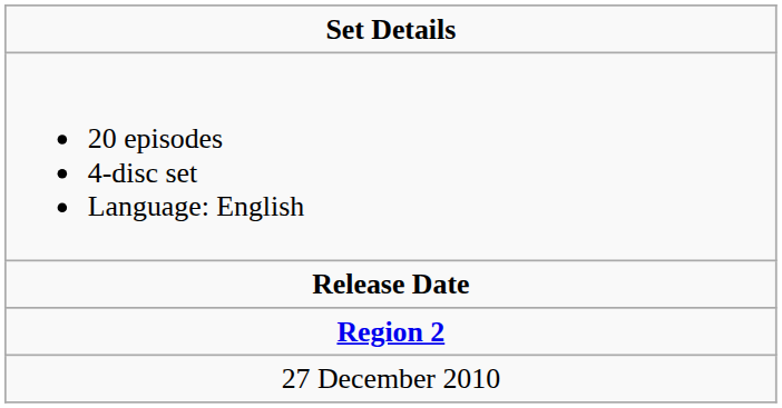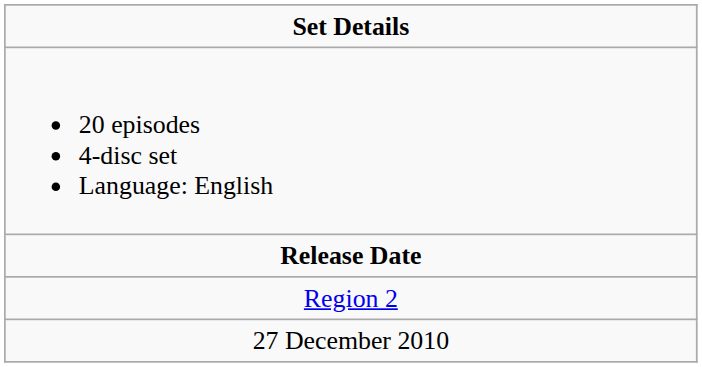Region 2 | column 1: bold -> normal
